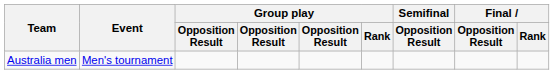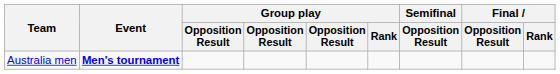Australia men | Event: normal -> bold
